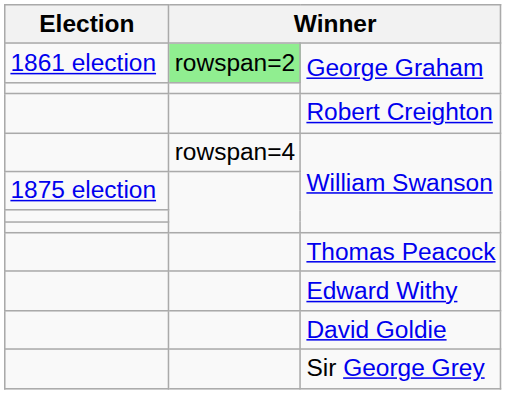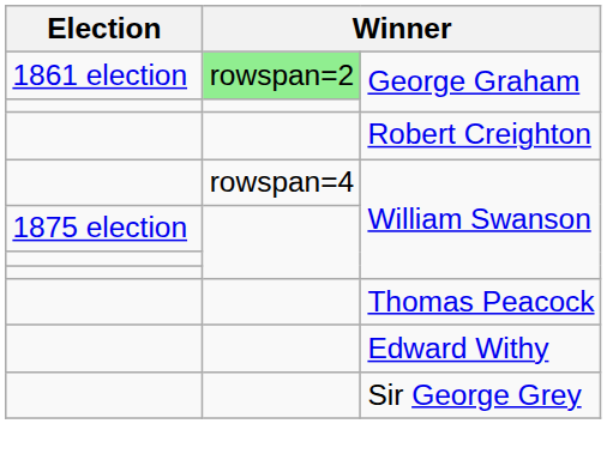- row: David Goldie
